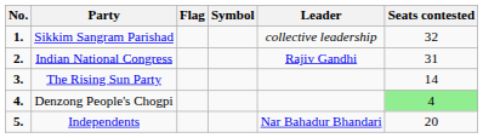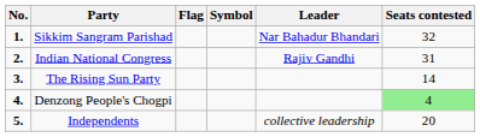Sikkim Sangram Parishad | Leader: collective leadership -> Nar Bahadur Bhandari
Independents | Leader: Nar Bahadur Bhandari -> collective leadership
